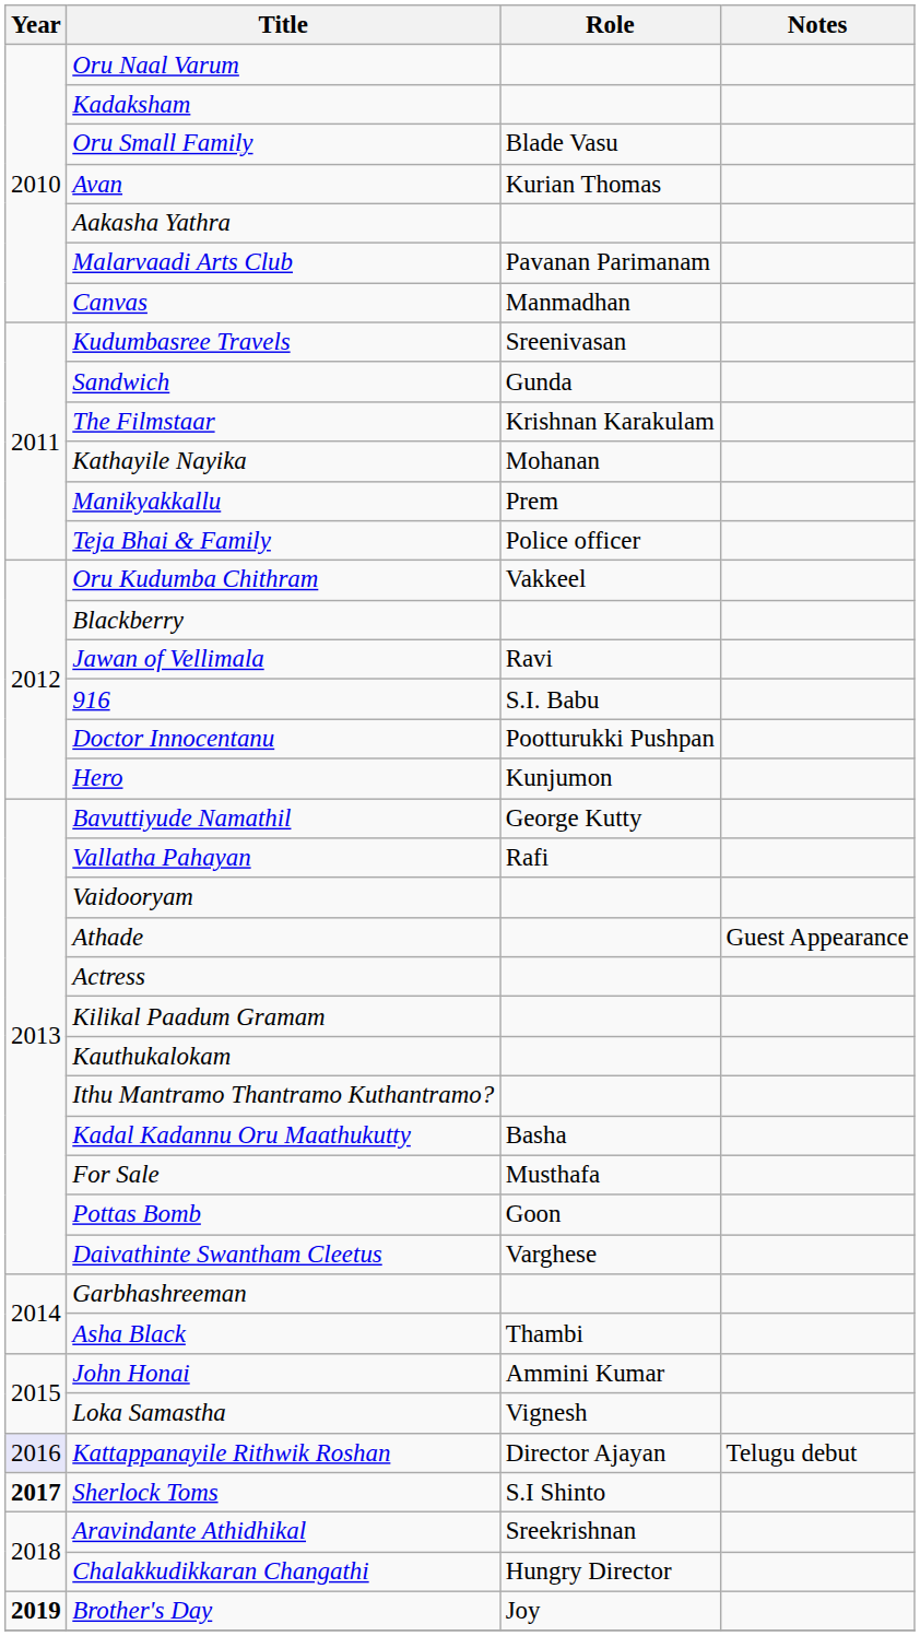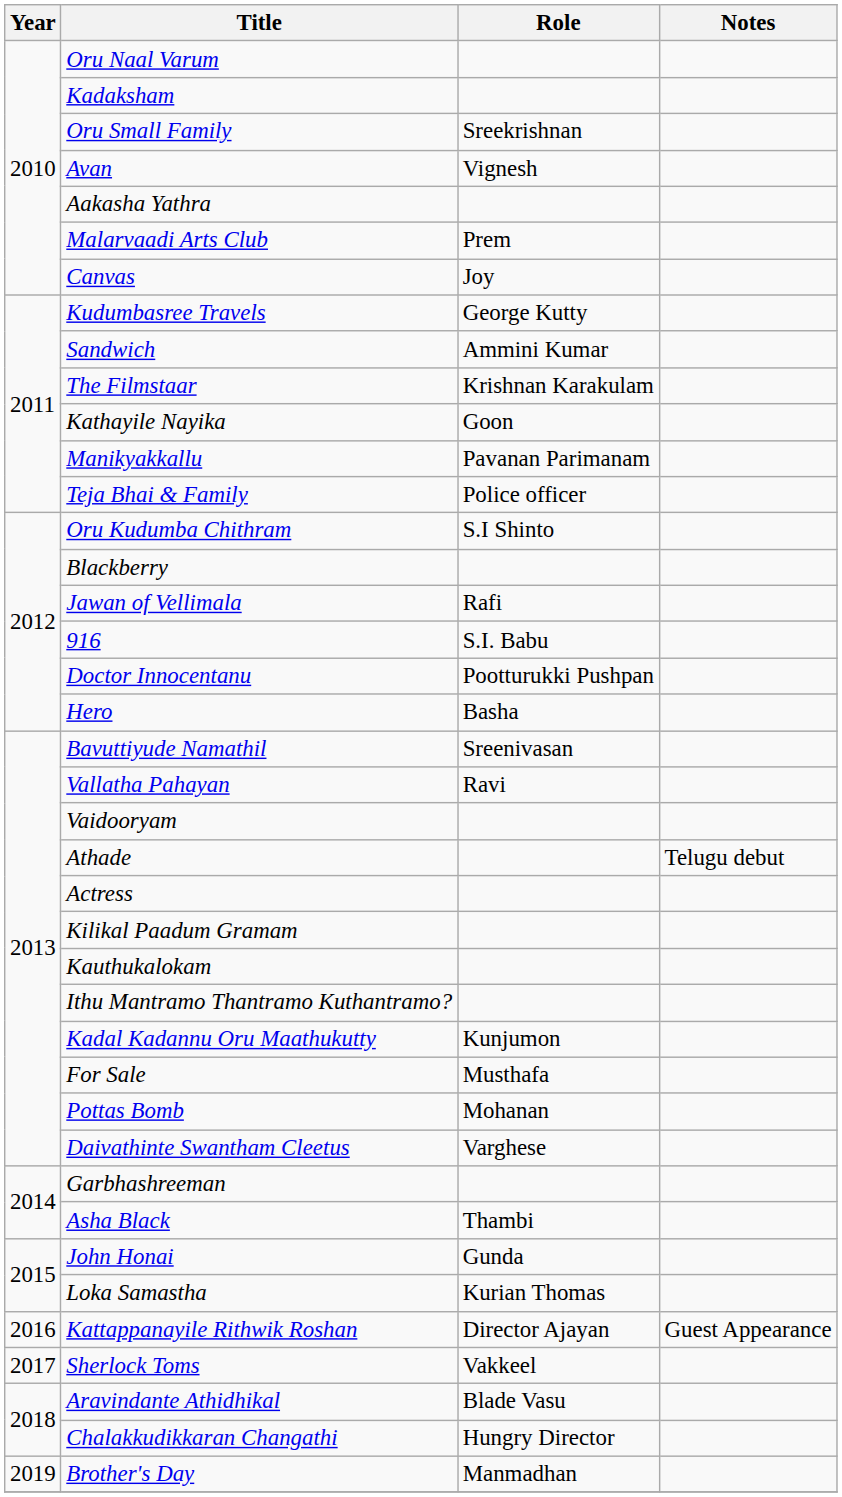Oru Small Family | Role: Blade Vasu -> Sreekrishnan
Avan | Role: Kurian Thomas -> Vignesh
Malarvaadi Arts Club | Role: Pavanan Parimanam -> Prem
Canvas | Role: Manmadhan -> Joy
Kudumbasree Travels | Role: Sreenivasan -> George Kutty
Sandwich | Role: Gunda -> Ammini Kumar
Kathayile Nayika | Role: Mohanan -> Goon
Manikyakkallu | Role: Prem -> Pavanan Parimanam
Oru Kudumba Chithram | Role: Vakkeel -> S.I Shinto
Jawan of Vellimala | Role: Ravi -> Rafi
Hero | Role: Kunjumon -> Basha
Bavuttiyude Namathil | Role: George Kutty -> Sreenivasan
Vallatha Pahayan | Role: Rafi -> Ravi
Athade | Notes: Guest Appearance -> Telugu debut
Kadal Kadannu Oru Maathukutty | Role: Basha -> Kunjumon
Pottas Bomb | Role: Goon -> Mohanan
John Honai | Role: Ammini Kumar -> Gunda
Loka Samastha | Role: Vignesh -> Kurian Thomas
Kattappanayile Rithwik Roshan | Year: lavender background -> no background
Kattappanayile Rithwik Roshan | Notes: Telugu debut -> Guest Appearance
Sherlock Toms | Year: bold -> normal
Sherlock Toms | Role: S.I Shinto -> Vakkeel
Aravindante Athidhikal | Role: Sreekrishnan -> Blade Vasu
Brother's Day | Year: bold -> normal
Brother's Day | Role: Joy -> Manmadhan
